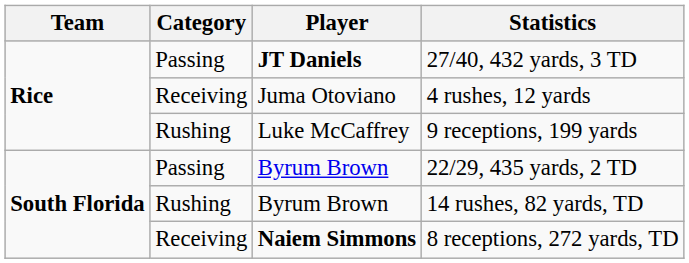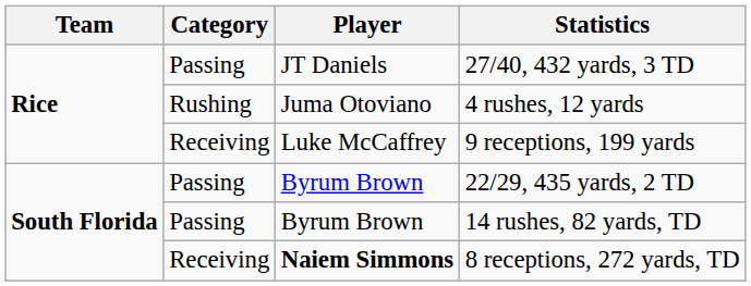27/40, 432 yards, 3 TD | Player: bold -> normal
4 rushes, 12 yards | Category: Receiving -> Rushing
9 receptions, 199 yards | Category: Rushing -> Receiving
14 rushes, 82 yards, TD | Category: Rushing -> Passing
